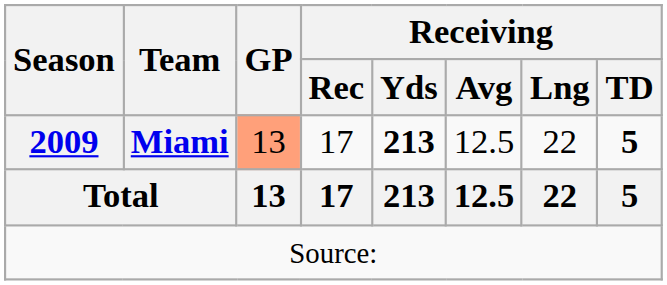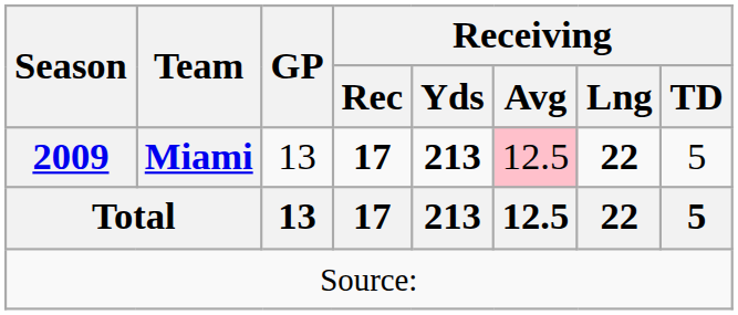2009 | GP: lightsalmon background -> no background
2009 | Receiving / Rec: normal -> bold
2009 | Receiving / Avg: no background -> pink background
2009 | Receiving / Lng: normal -> bold
2009 | Receiving / TD: bold -> normal
